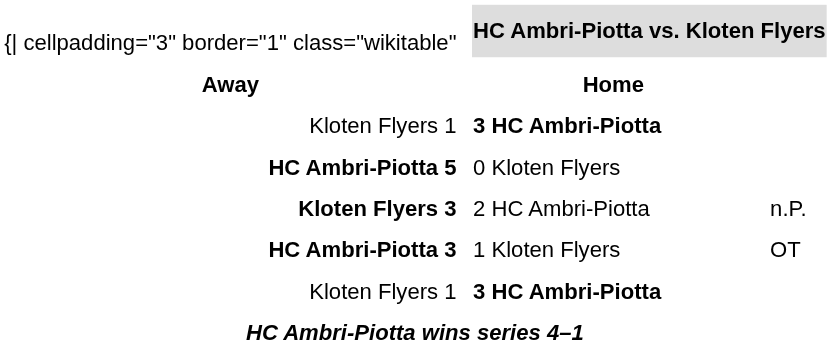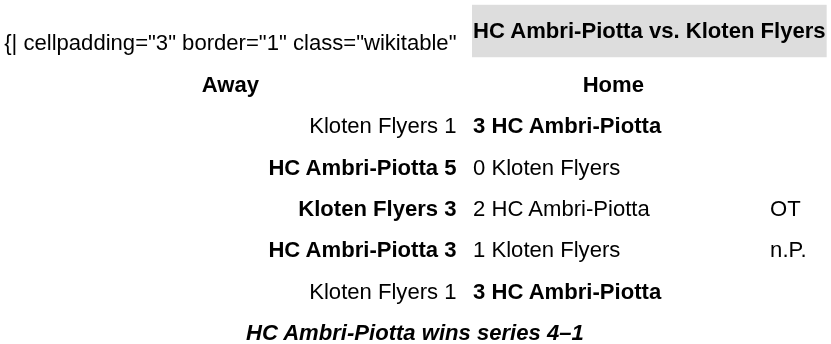Kloten Flyers 3 | column 3: n.P. -> OT
HC Ambri-Piotta 3 | column 3: OT -> n.P.
